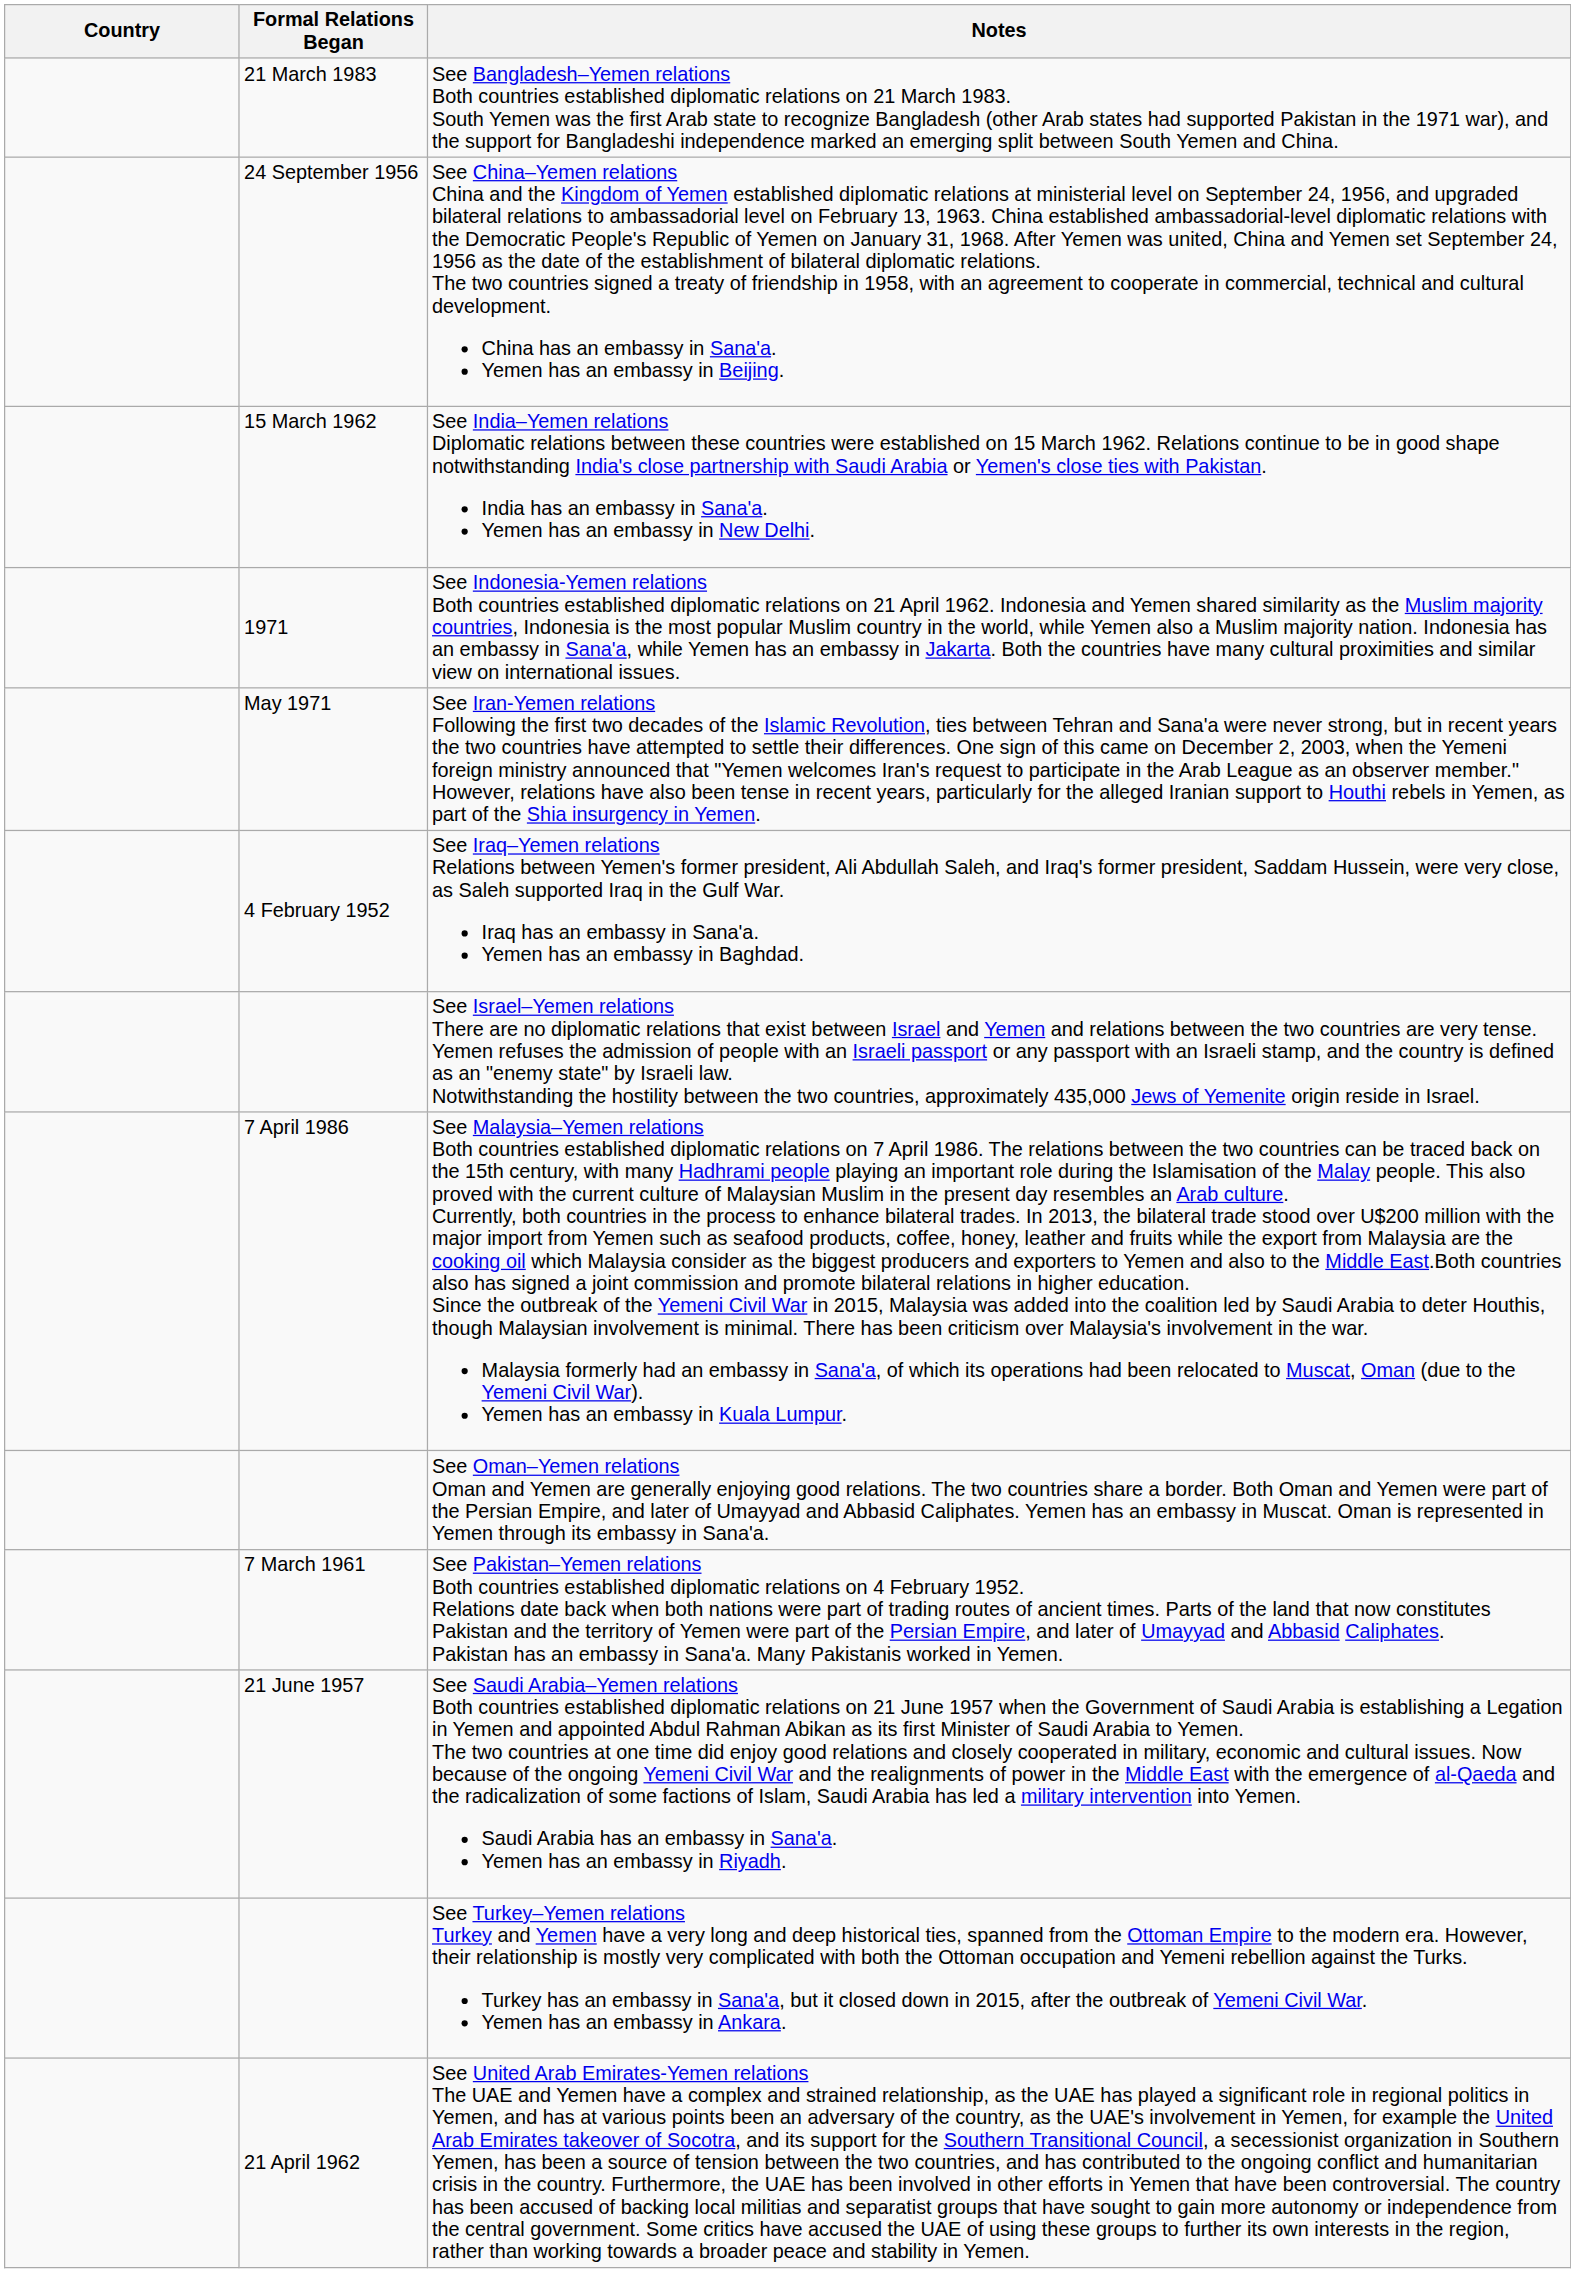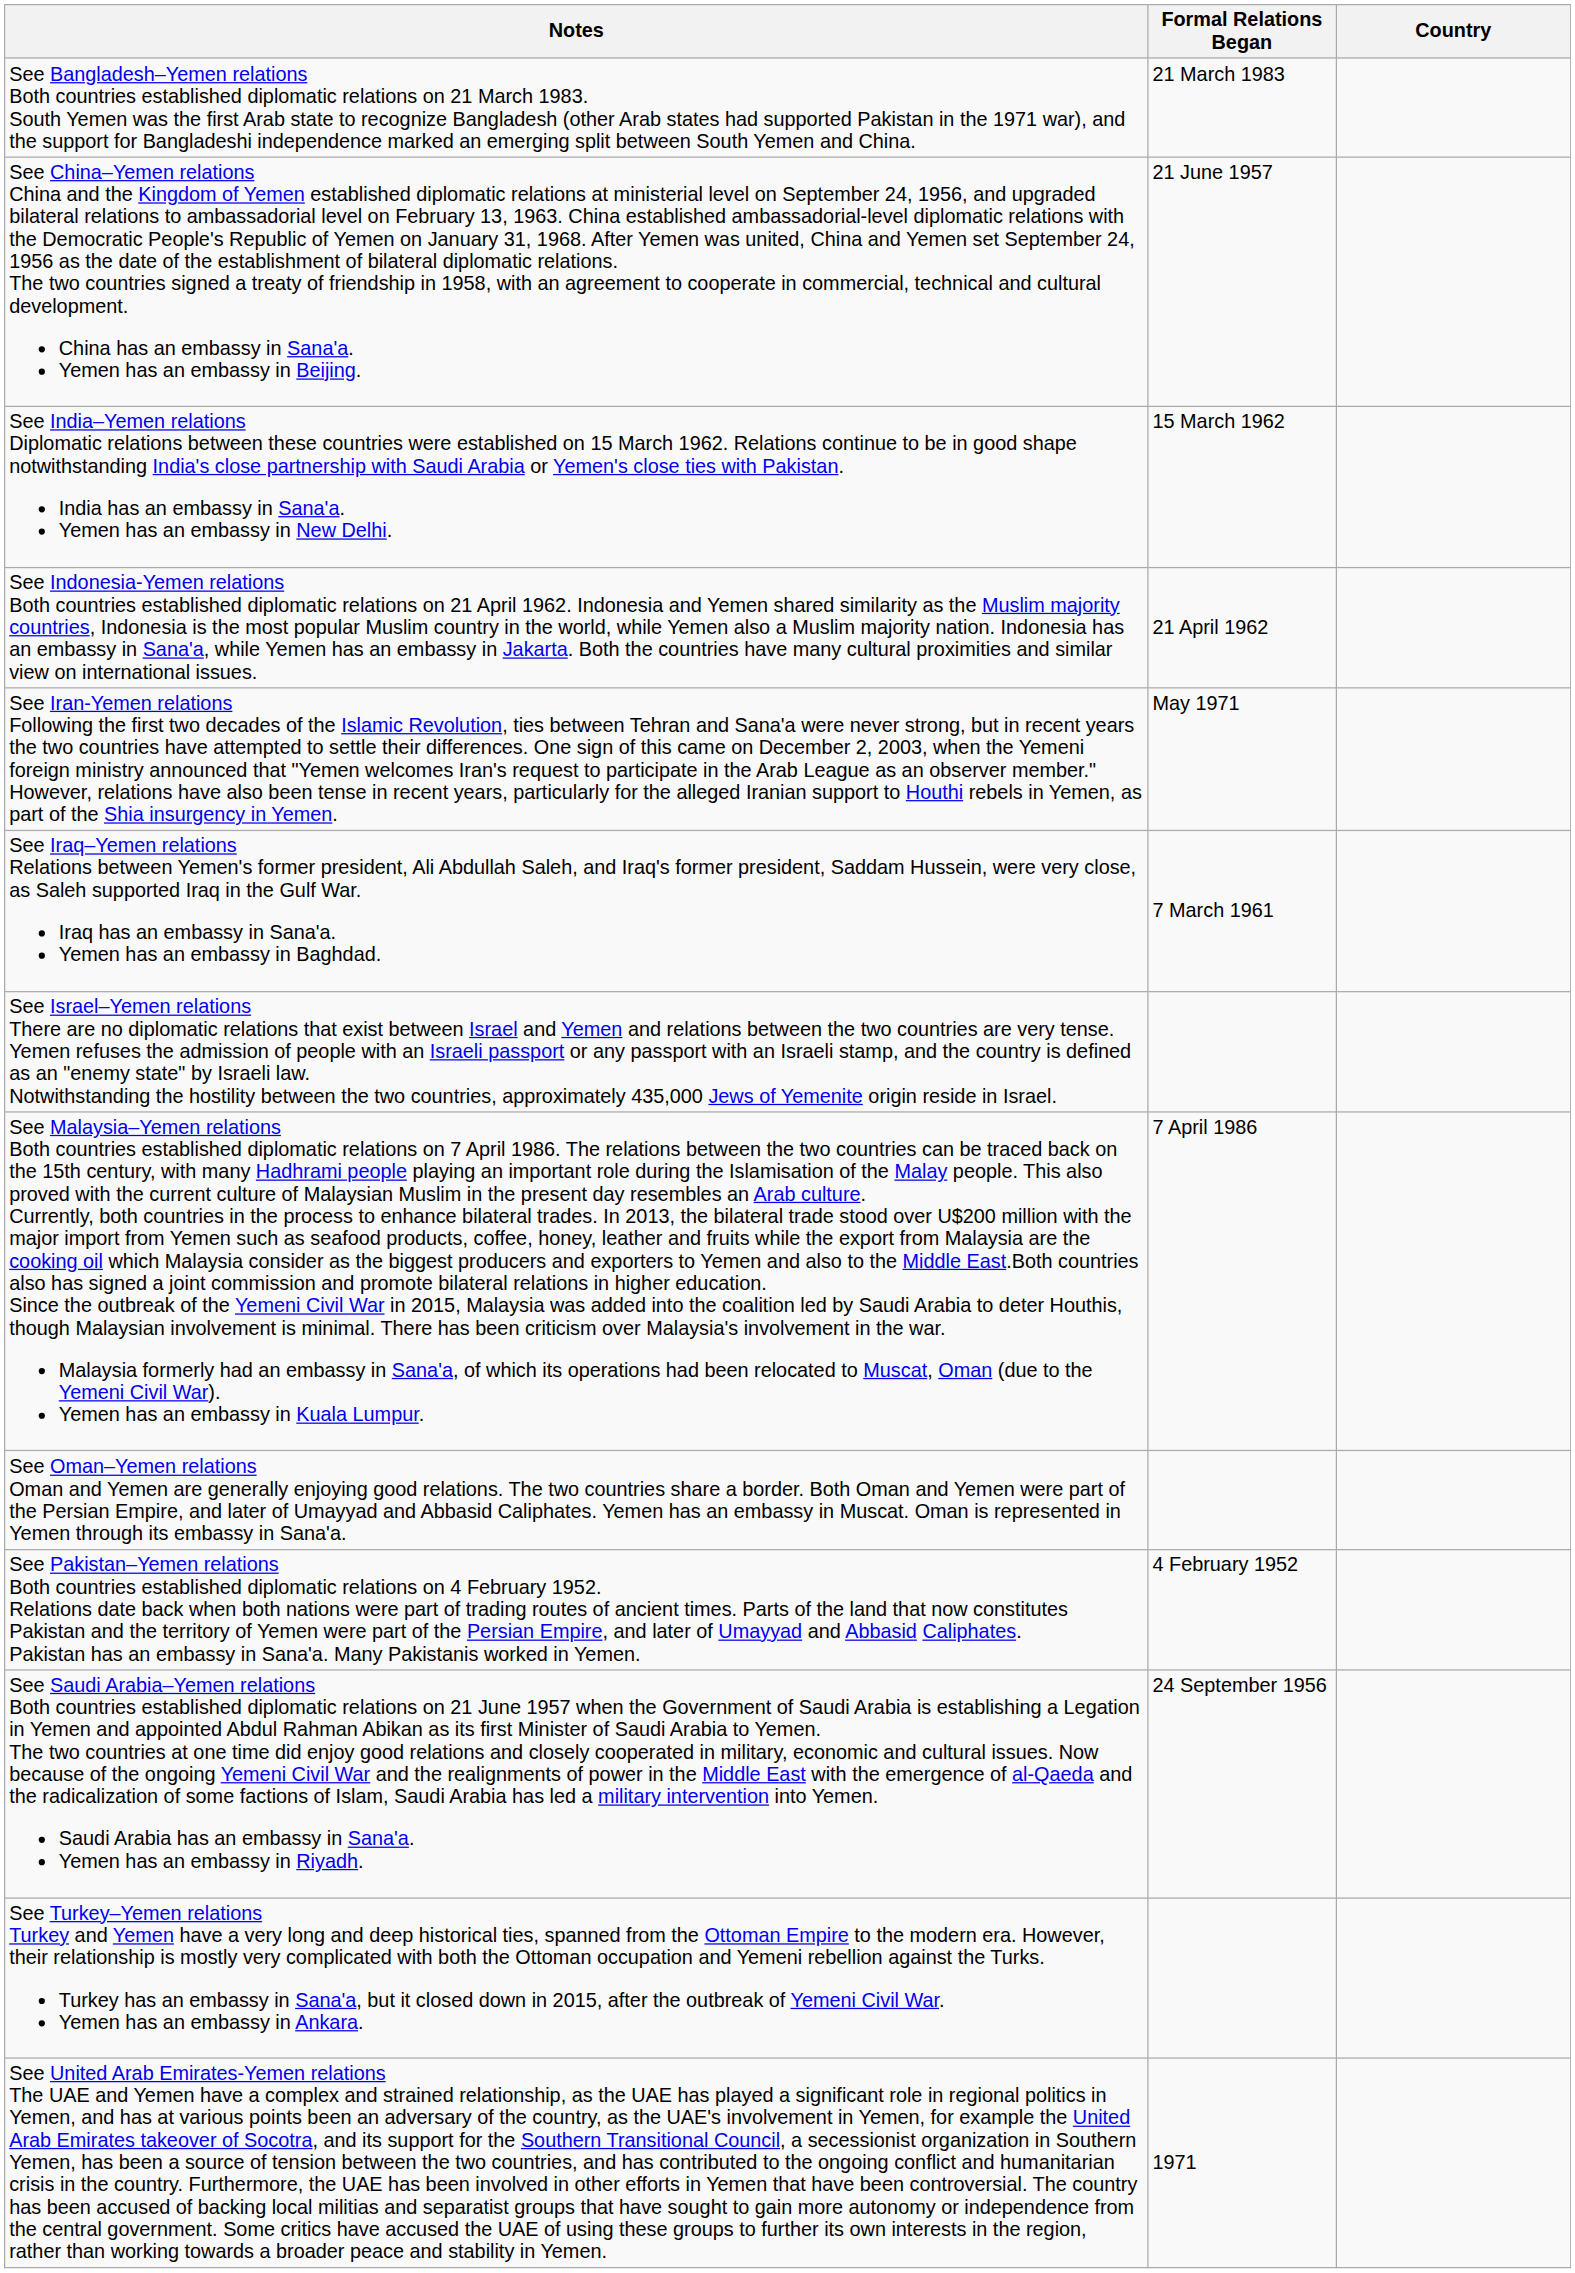columns swapped: Country <-> Notes
row 3 | Formal Relations Began: 24 September 1956 -> 21 June 1957
row 5 | Formal Relations Began: 1971 -> 21 April 1962
row 7 | Formal Relations Began: 4 February 1952 -> 7 March 1961
row 11 | Formal Relations Began: 7 March 1961 -> 4 February 1952
row 12 | Formal Relations Began: 21 June 1957 -> 24 September 1956
row 14 | Formal Relations Began: 21 April 1962 -> 1971
